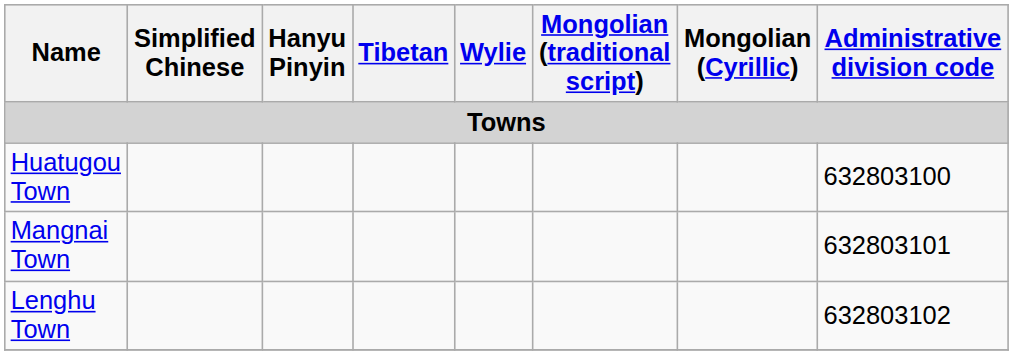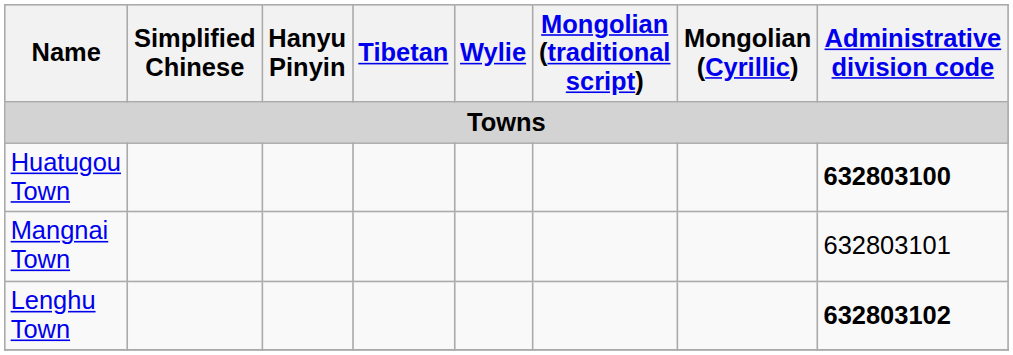Huatugou Town | Administrative division code: normal -> bold
Lenghu Town | Administrative division code: normal -> bold
